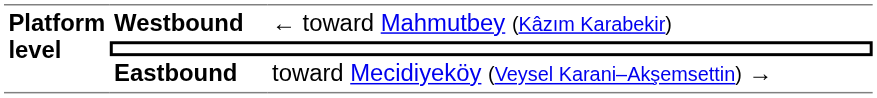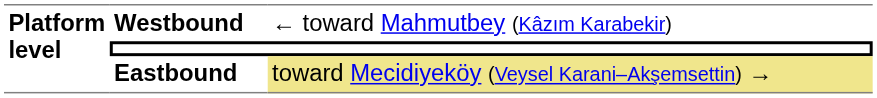Eastbound | column 3: no background -> khaki background
